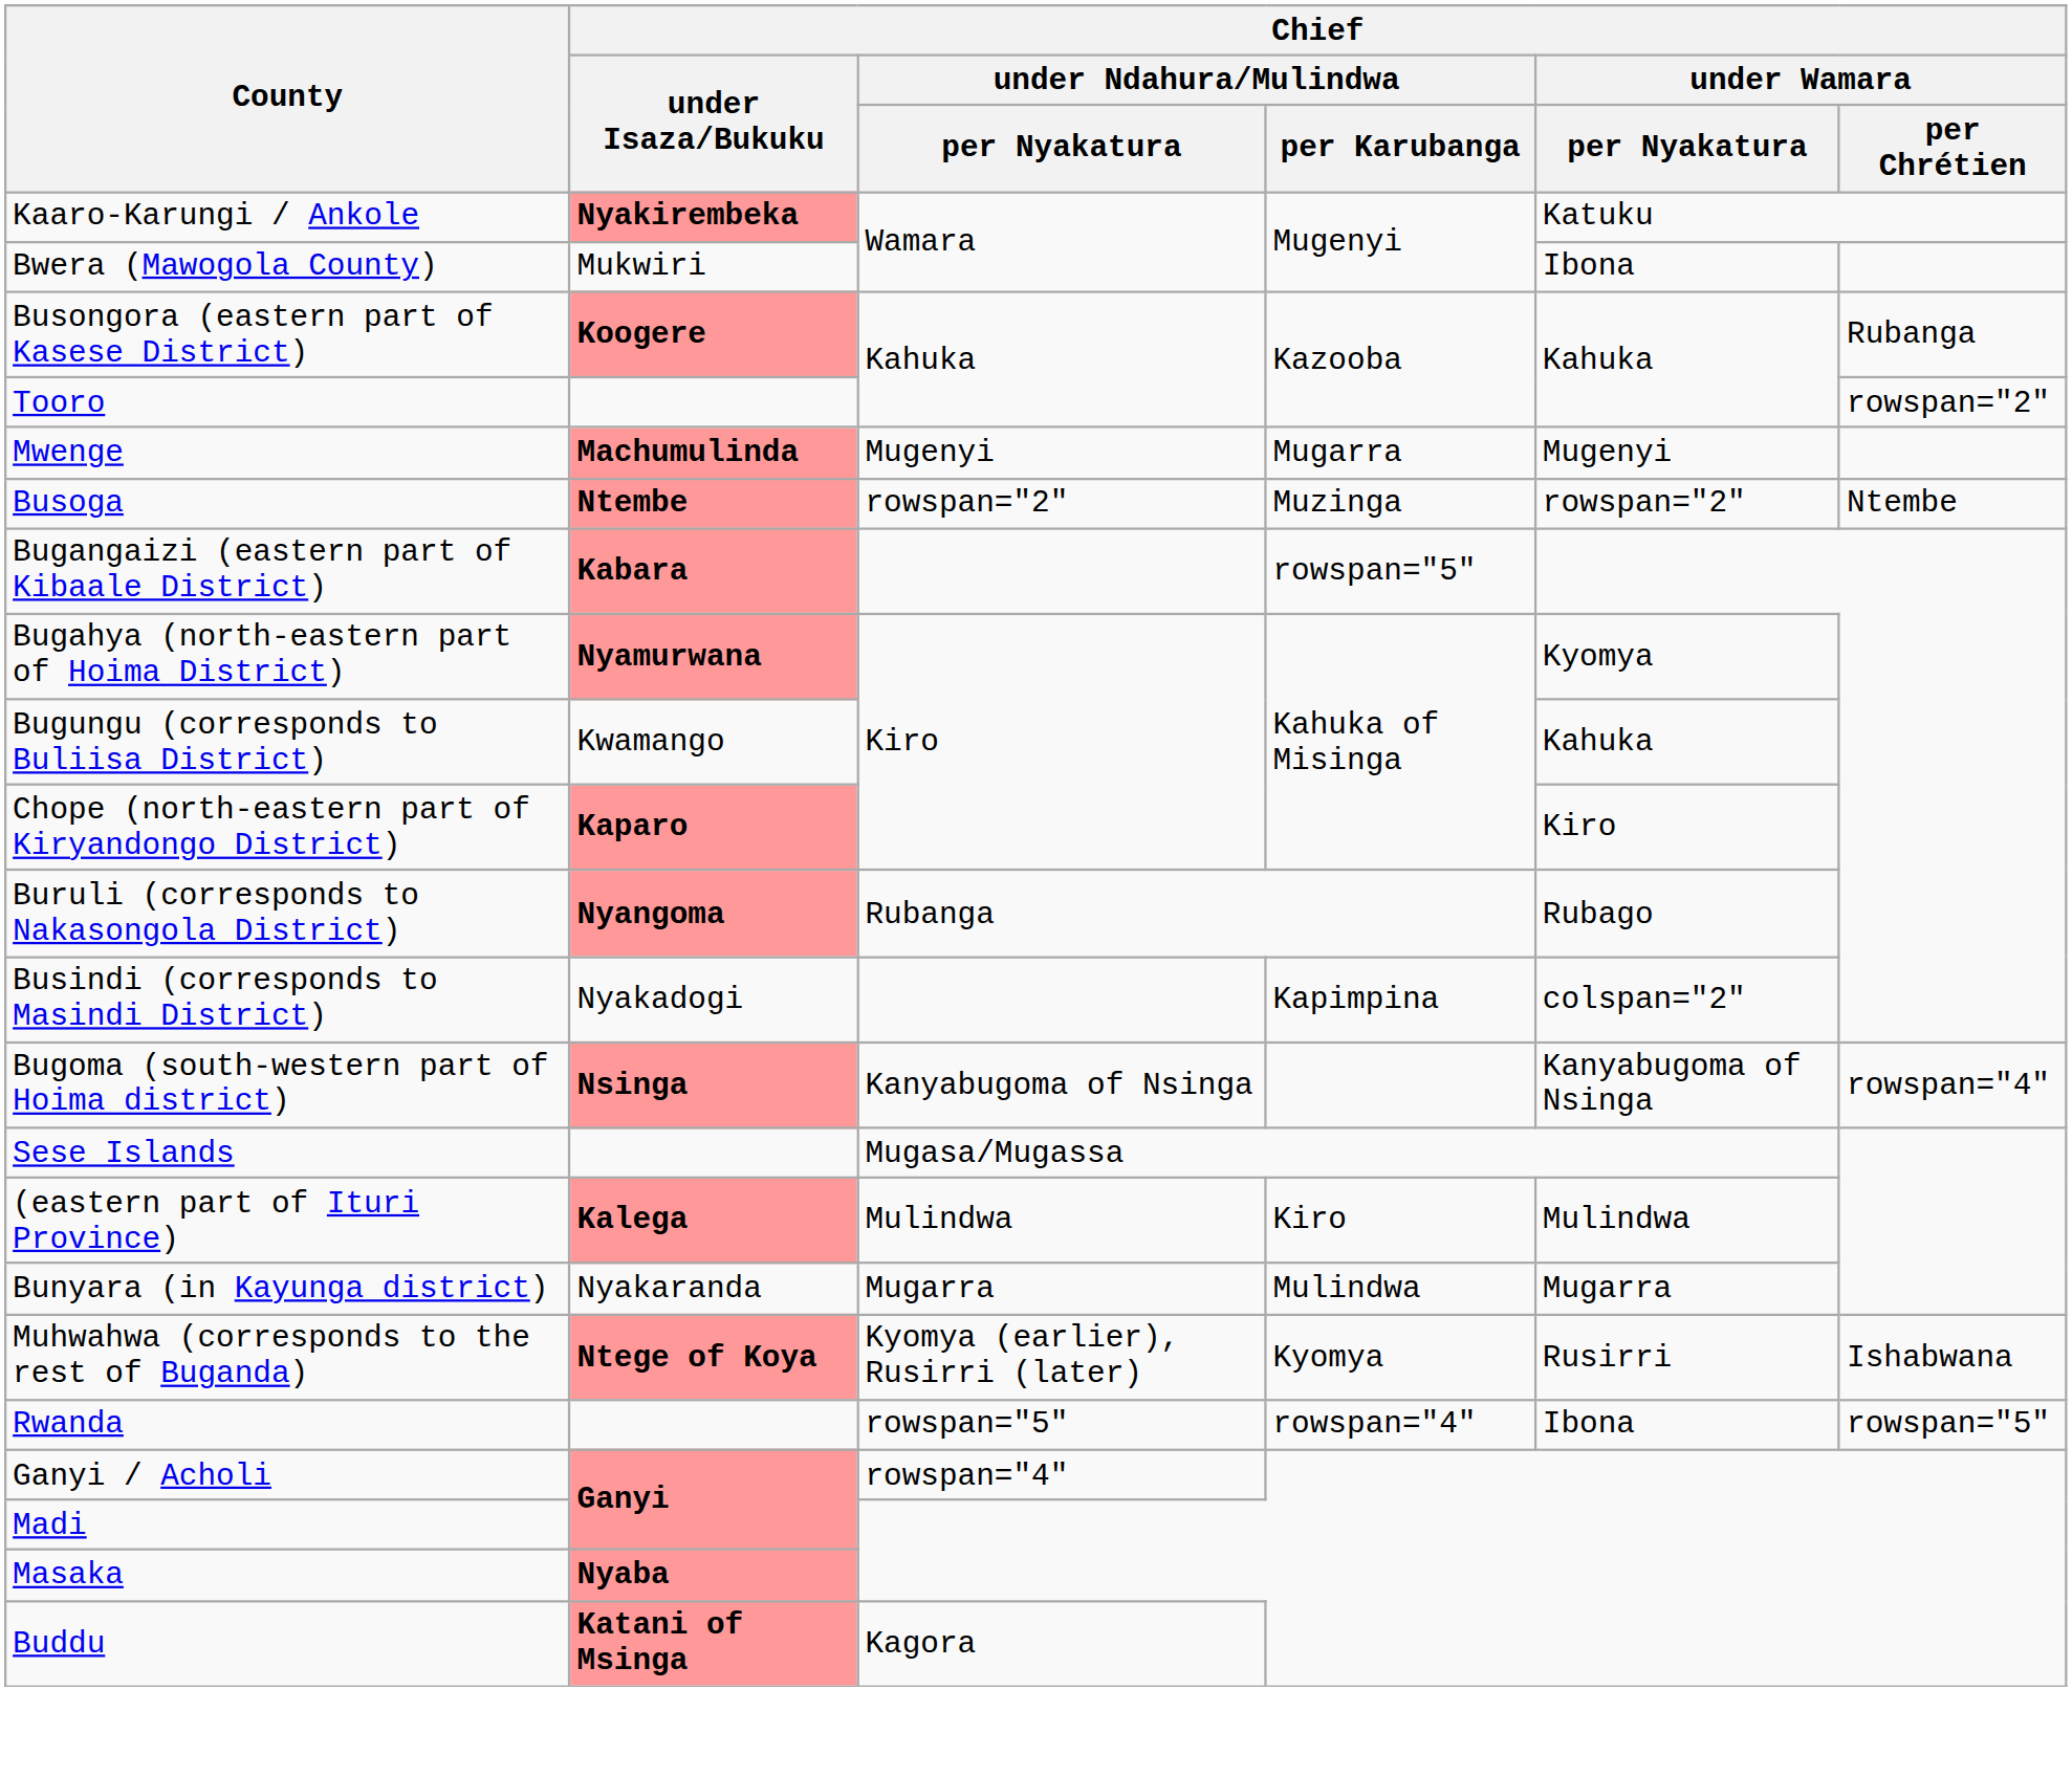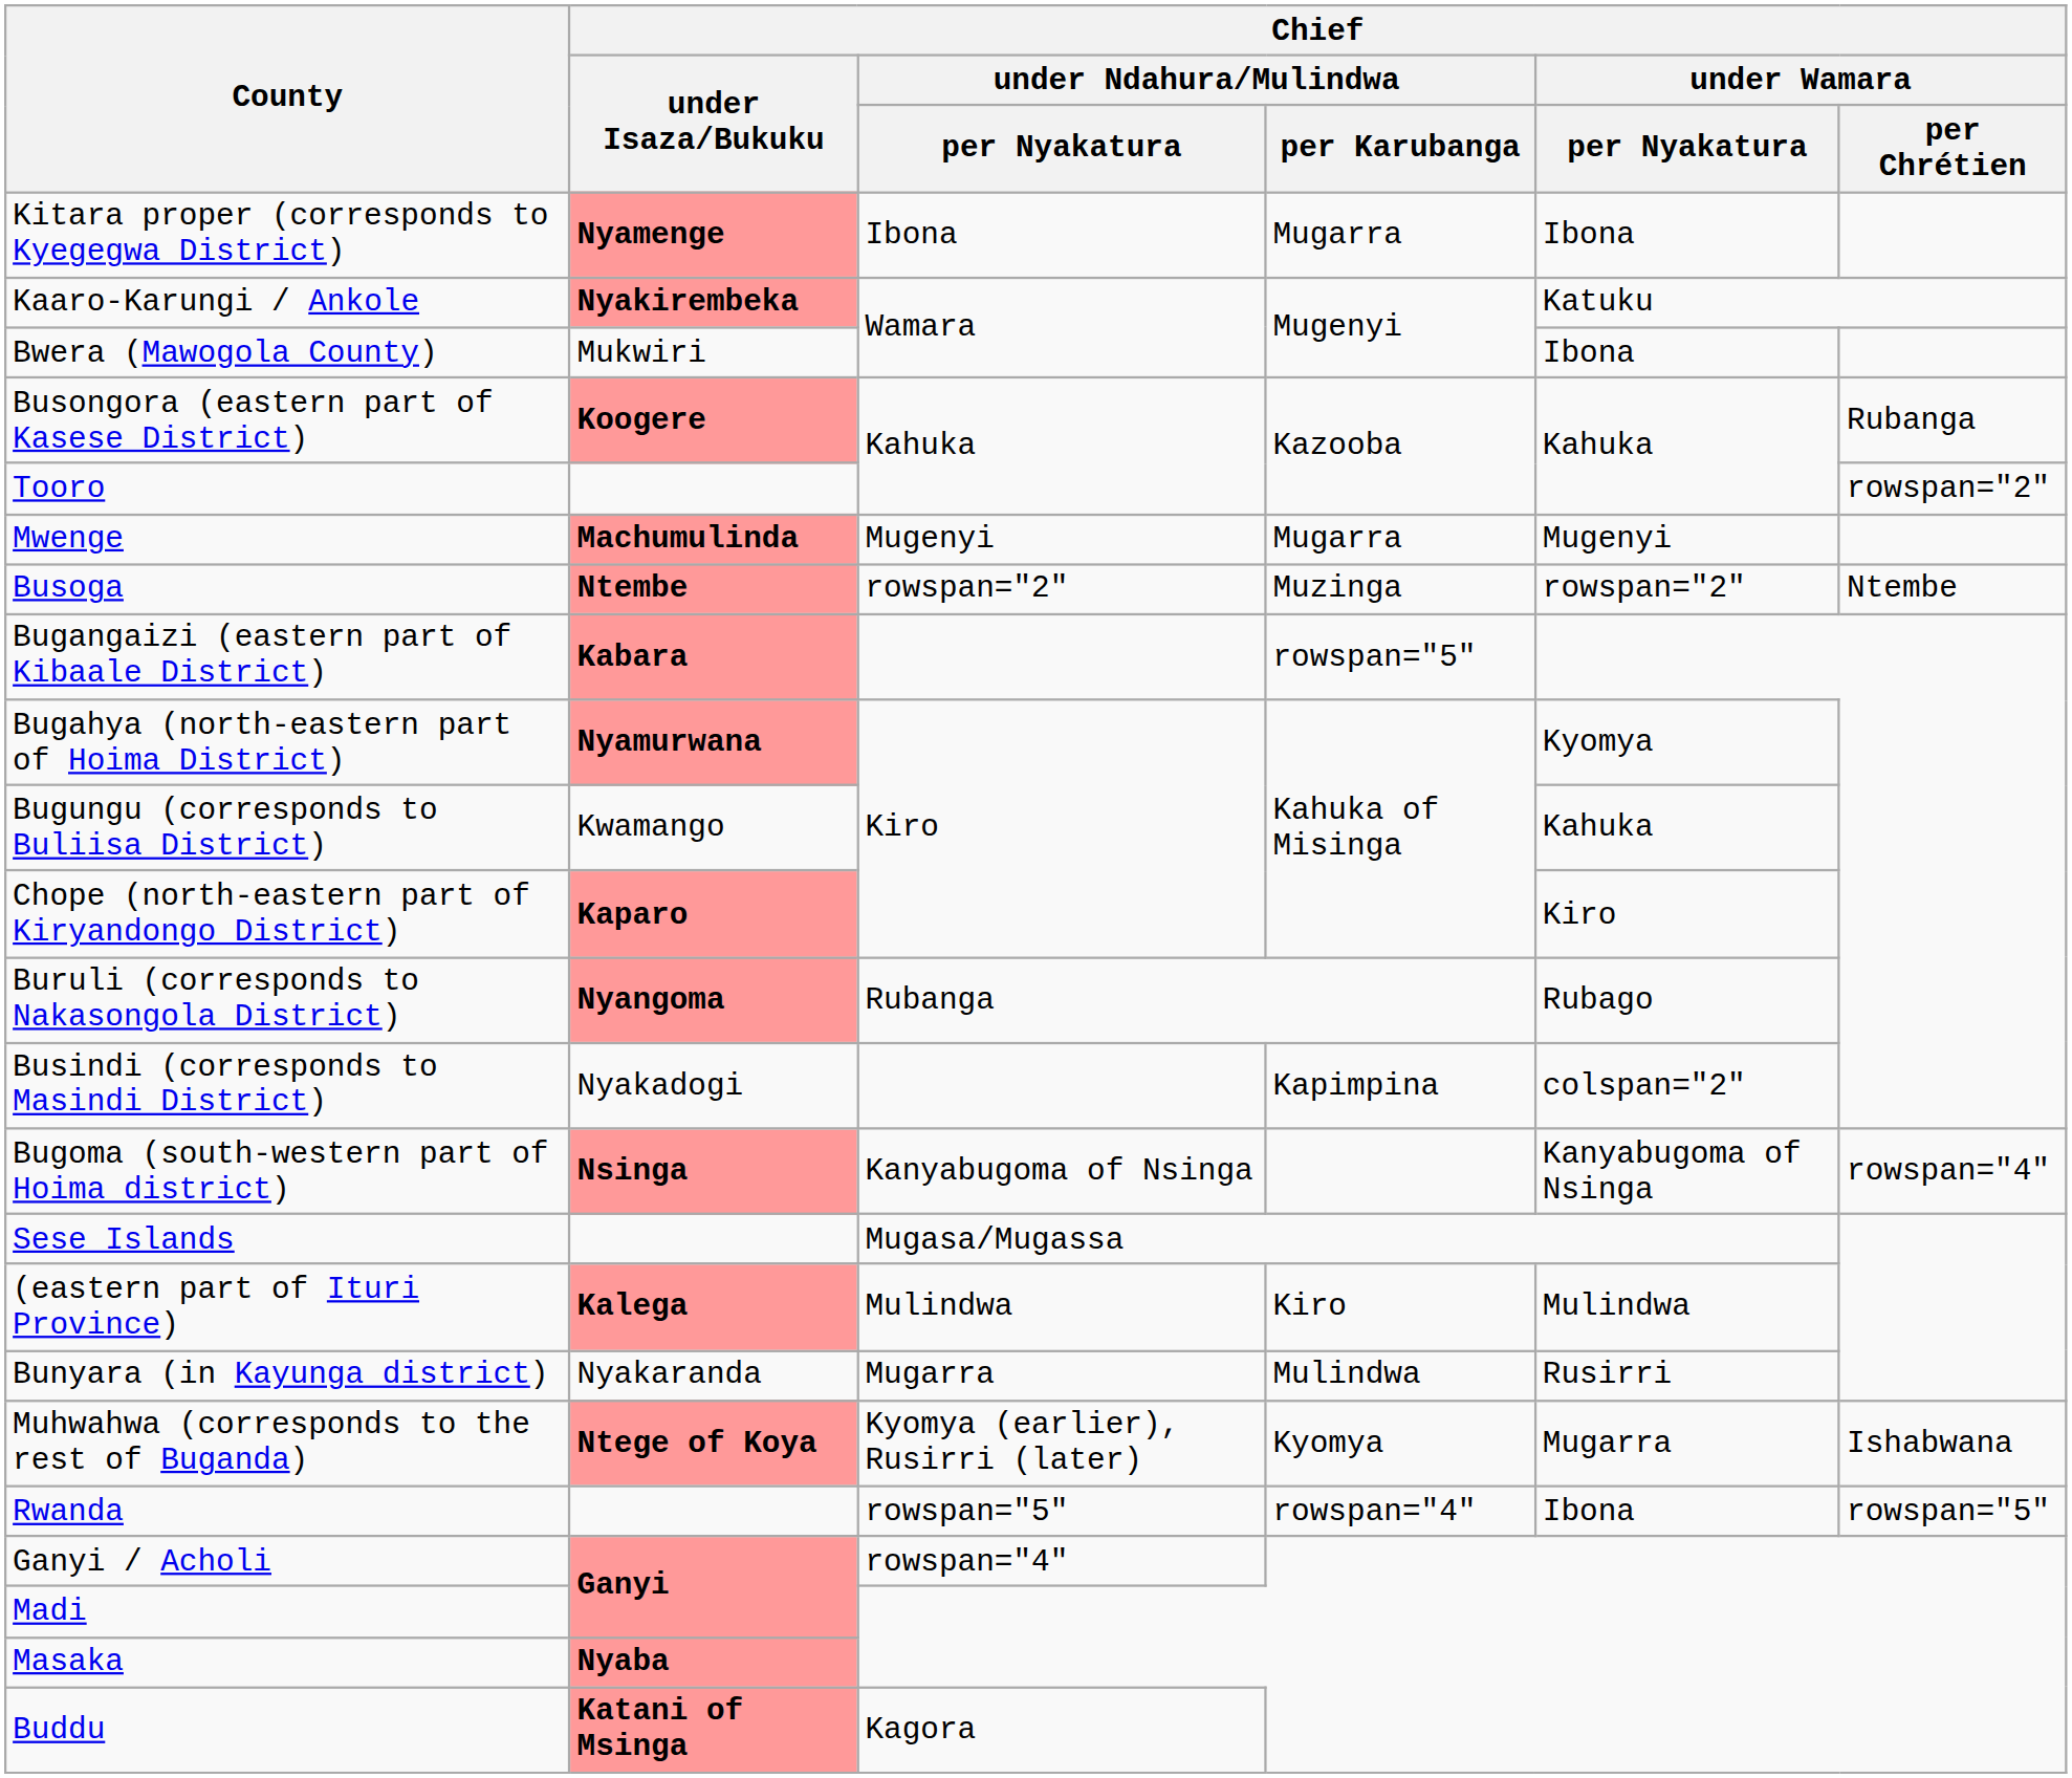+ row: Kitara proper (corresponds to Kyegegwa District) | Nyamenge | Ibona | Mugarra | Ibona
Bunyara (in Kayunga district) | Chief / under Wamara / per Nyakatura: Mugarra -> Rusirri
Muhwahwa (corresponds to the rest of Buganda) | Chief / under Wamara / per Nyakatura: Rusirri -> Mugarra
